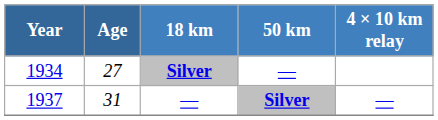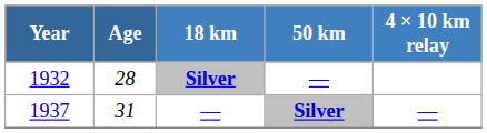row 2 | Year: 1934 -> 1932
row 2 | Age: 27 -> 28
